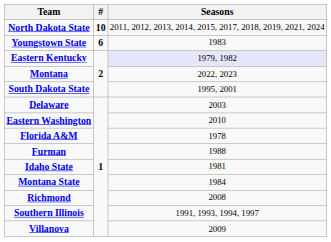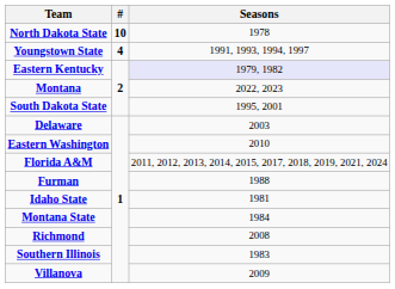North Dakota State | Seasons: 2011, 2012, 2013, 2014, 2015, 2017, 2018, 2019, 2021, 2024 -> 1978
Youngstown State | #: 6 -> 4
Youngstown State | Seasons: 1983 -> 1991, 1993, 1994, 1997
Florida A&M | Seasons: 1978 -> 2011, 2012, 2013, 2014, 2015, 2017, 2018, 2019, 2021, 2024
Southern Illinois | Seasons: 1991, 1993, 1994, 1997 -> 1983
